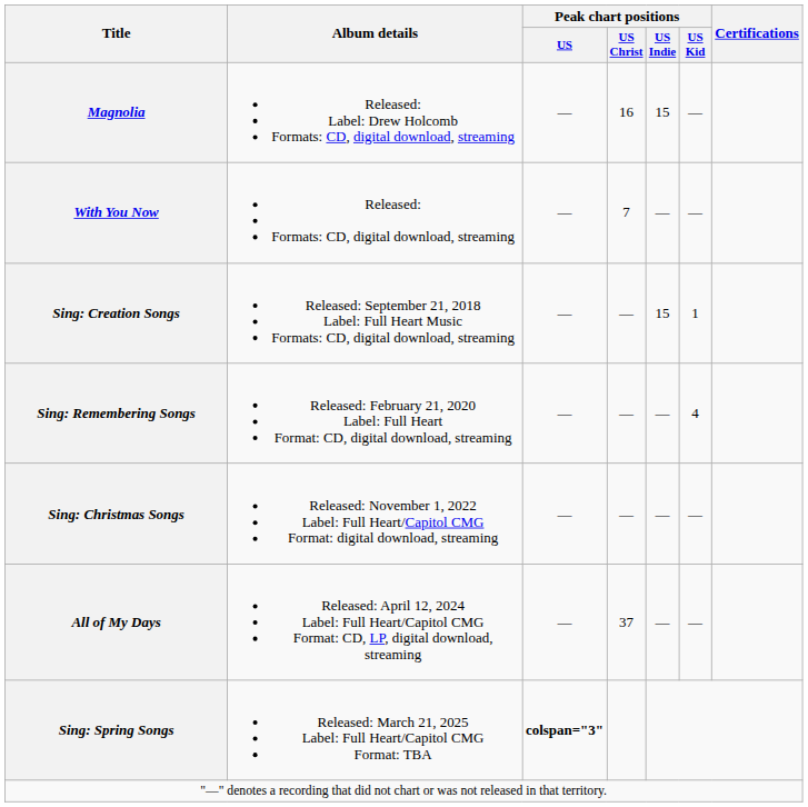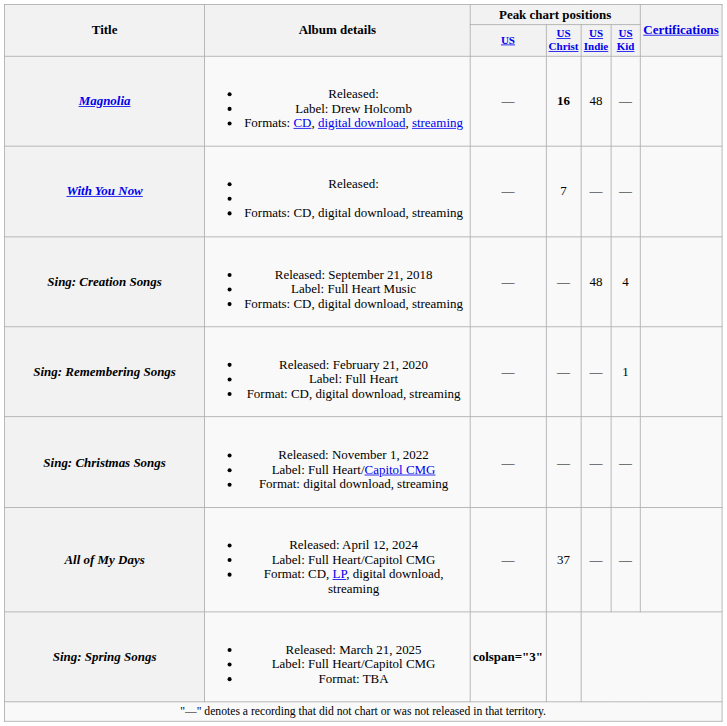Magnolia | Peak chart positions / US Christ: normal -> bold
Magnolia | Peak chart positions / US Indie: 15 -> 48
Sing: Creation Songs | Peak chart positions / US Indie: 15 -> 48
Sing: Creation Songs | Peak chart positions / US Kid: 1 -> 4
Sing: Remembering Songs | Peak chart positions / US Kid: 4 -> 1
